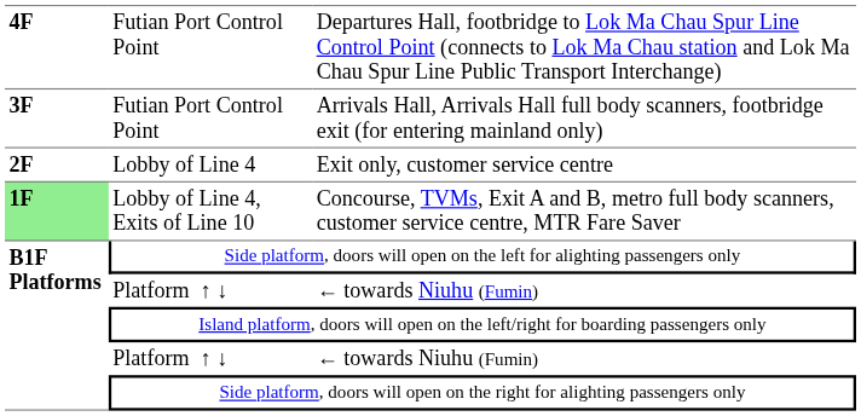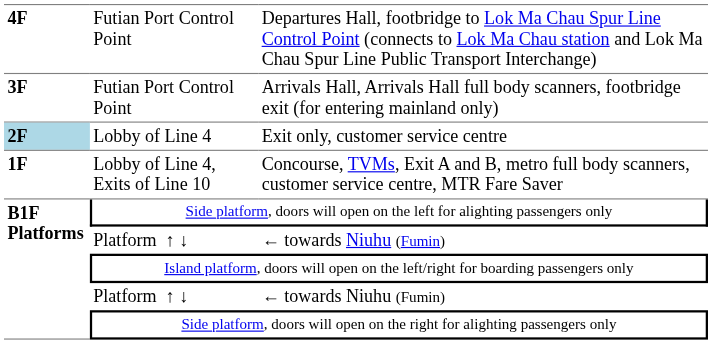Lobby of Line 4 | column 1: no background -> lightblue background
Lobby of Line 4, Exits of Line 10 | column 1: lightgreen background -> no background
